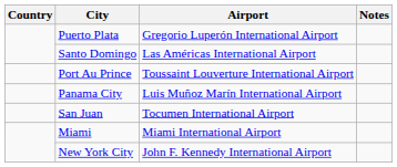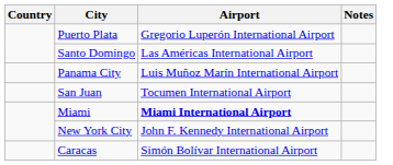- row: Port Au Prince | Toussaint Louverture International Airport
Miami | Airport: normal -> bold
+ row: Caracas | Simón Bolívar International Airport
